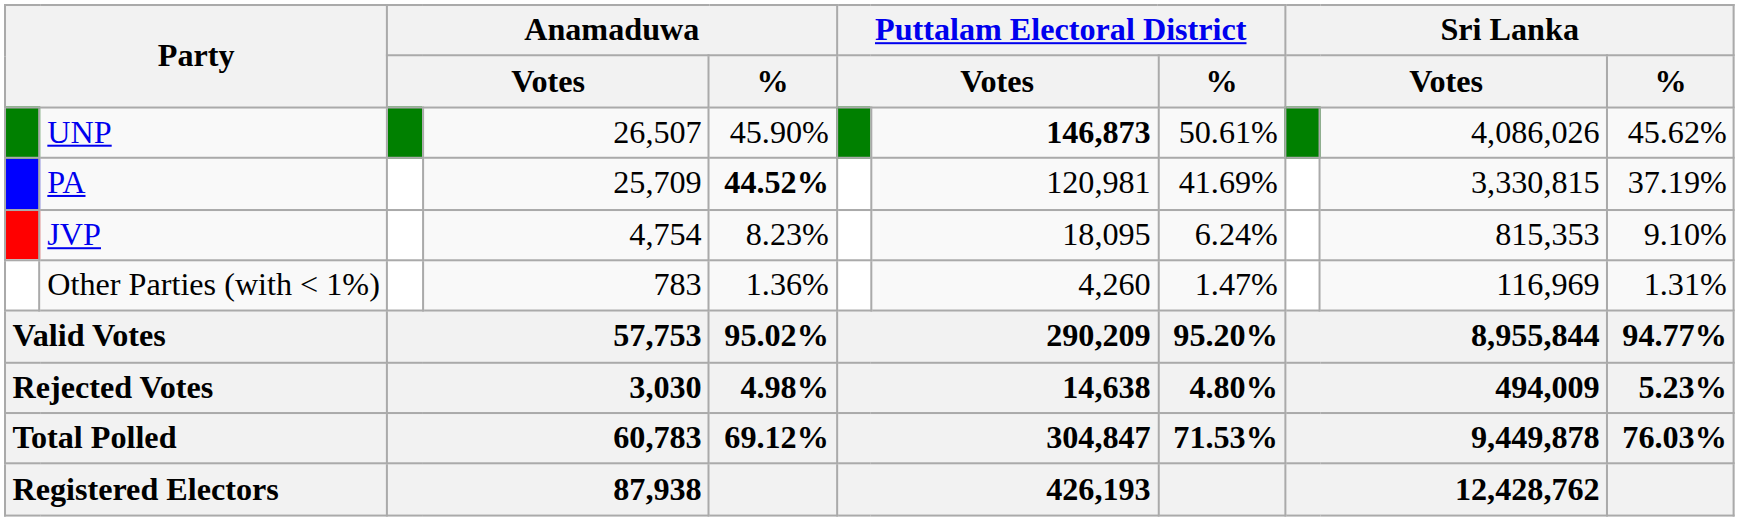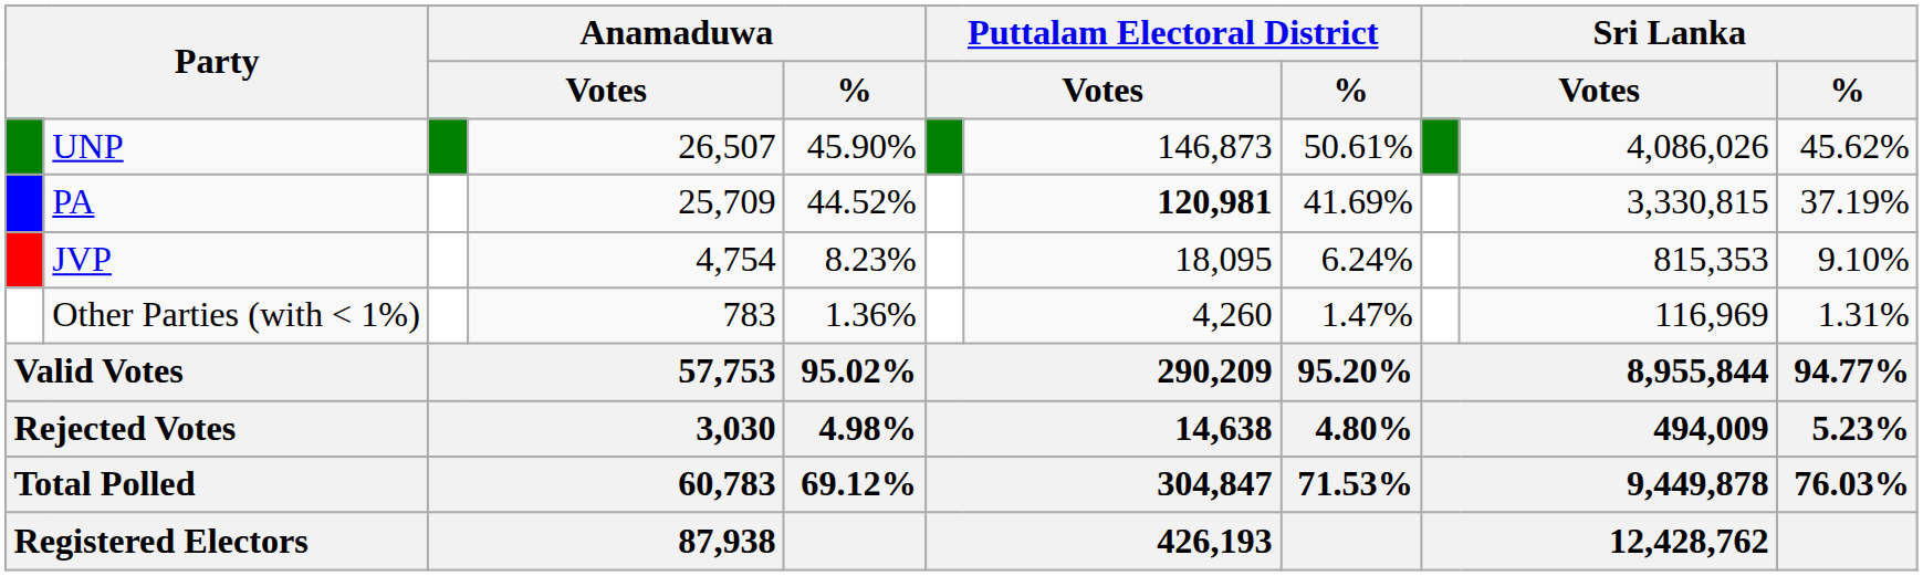UNP | column 7: bold -> normal
PA | Anamaduwa / %: bold -> normal
PA | column 7: normal -> bold
